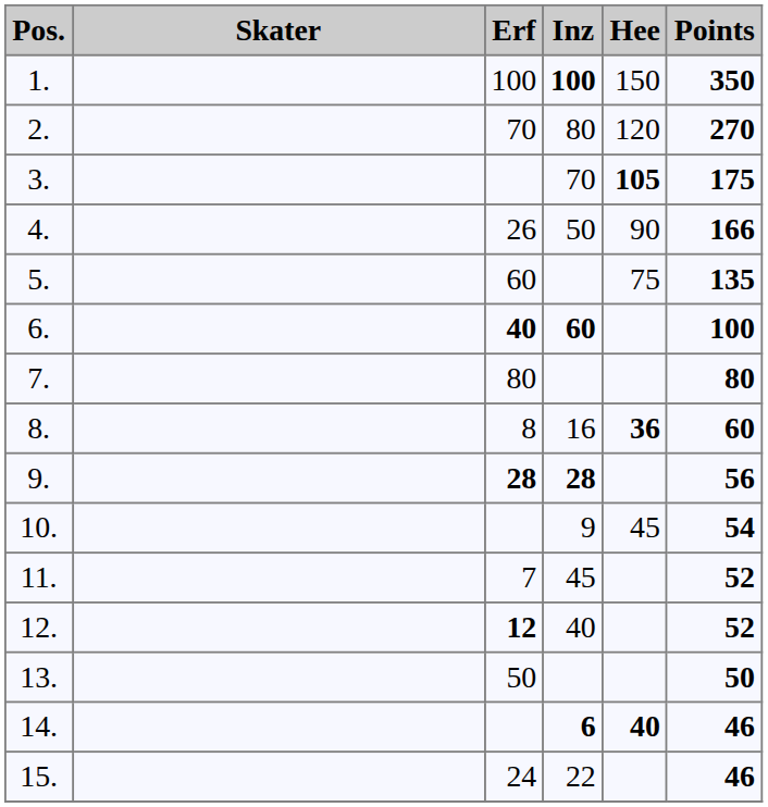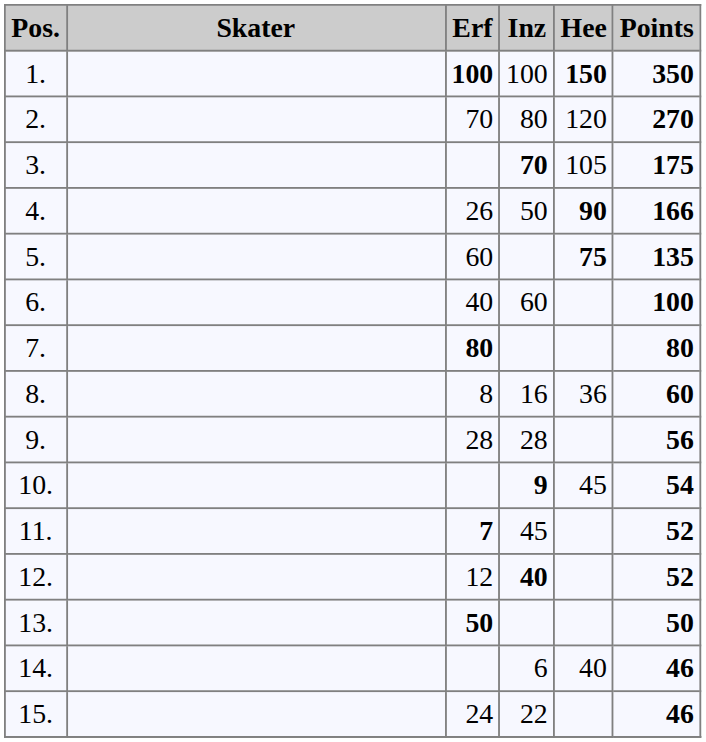1. | Erf: normal -> bold
1. | Inz: bold -> normal
1. | Hee: normal -> bold
3. | Inz: normal -> bold
3. | Hee: bold -> normal
4. | Hee: normal -> bold
5. | Hee: normal -> bold
6. | Erf: bold -> normal
6. | Inz: bold -> normal
7. | Erf: normal -> bold
8. | Hee: bold -> normal
9. | Erf: bold -> normal
9. | Inz: bold -> normal
10. | Inz: normal -> bold
11. | Erf: normal -> bold
12. | Erf: bold -> normal
12. | Inz: normal -> bold
13. | Erf: normal -> bold
14. | Inz: bold -> normal
14. | Hee: bold -> normal
